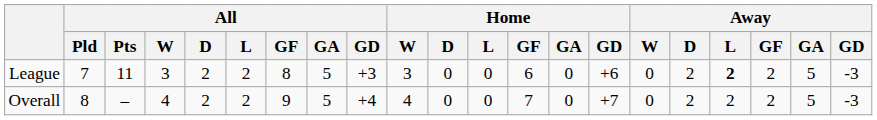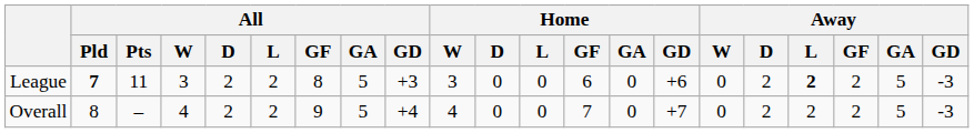League | All / Pld: normal -> bold
